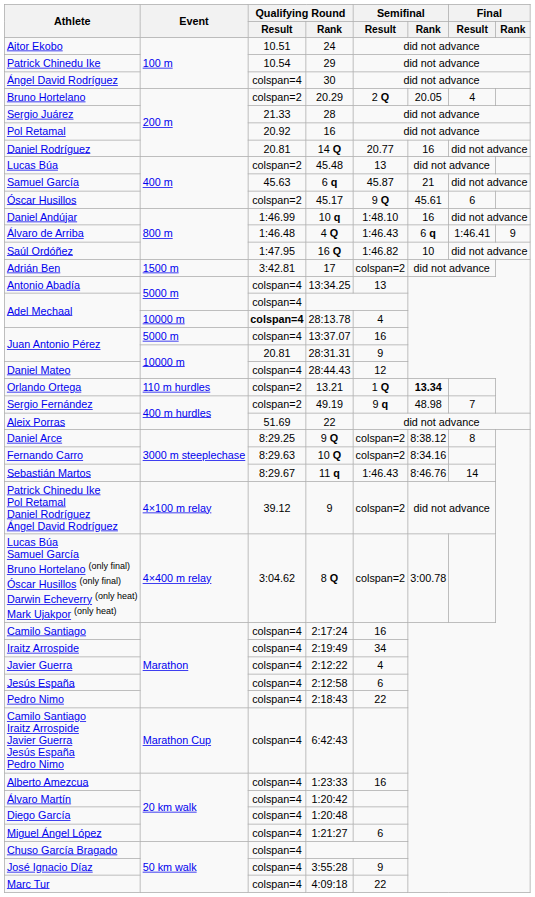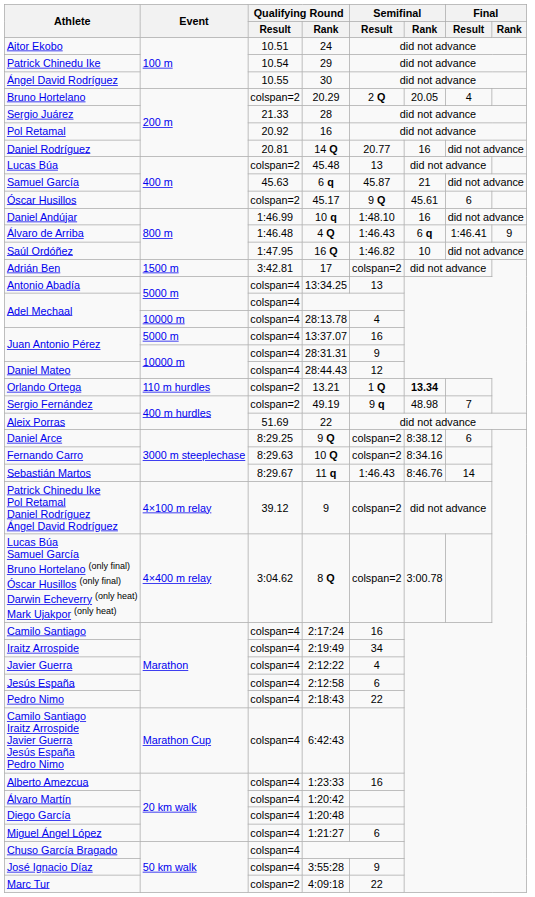Ángel David Rodríguez | Qualifying Round / Result: colspan=4 -> 10.55
Adel Mechaal / 28:13.78 | Qualifying Round / Result: bold -> normal
Juan Antonio Pérez / 28:31.31 | Qualifying Round / Result: 20.81 -> colspan=4
Daniel Arce | Final / Result: 8 -> 6
Marc Tur | Qualifying Round / Result: colspan=4 -> colspan=2
